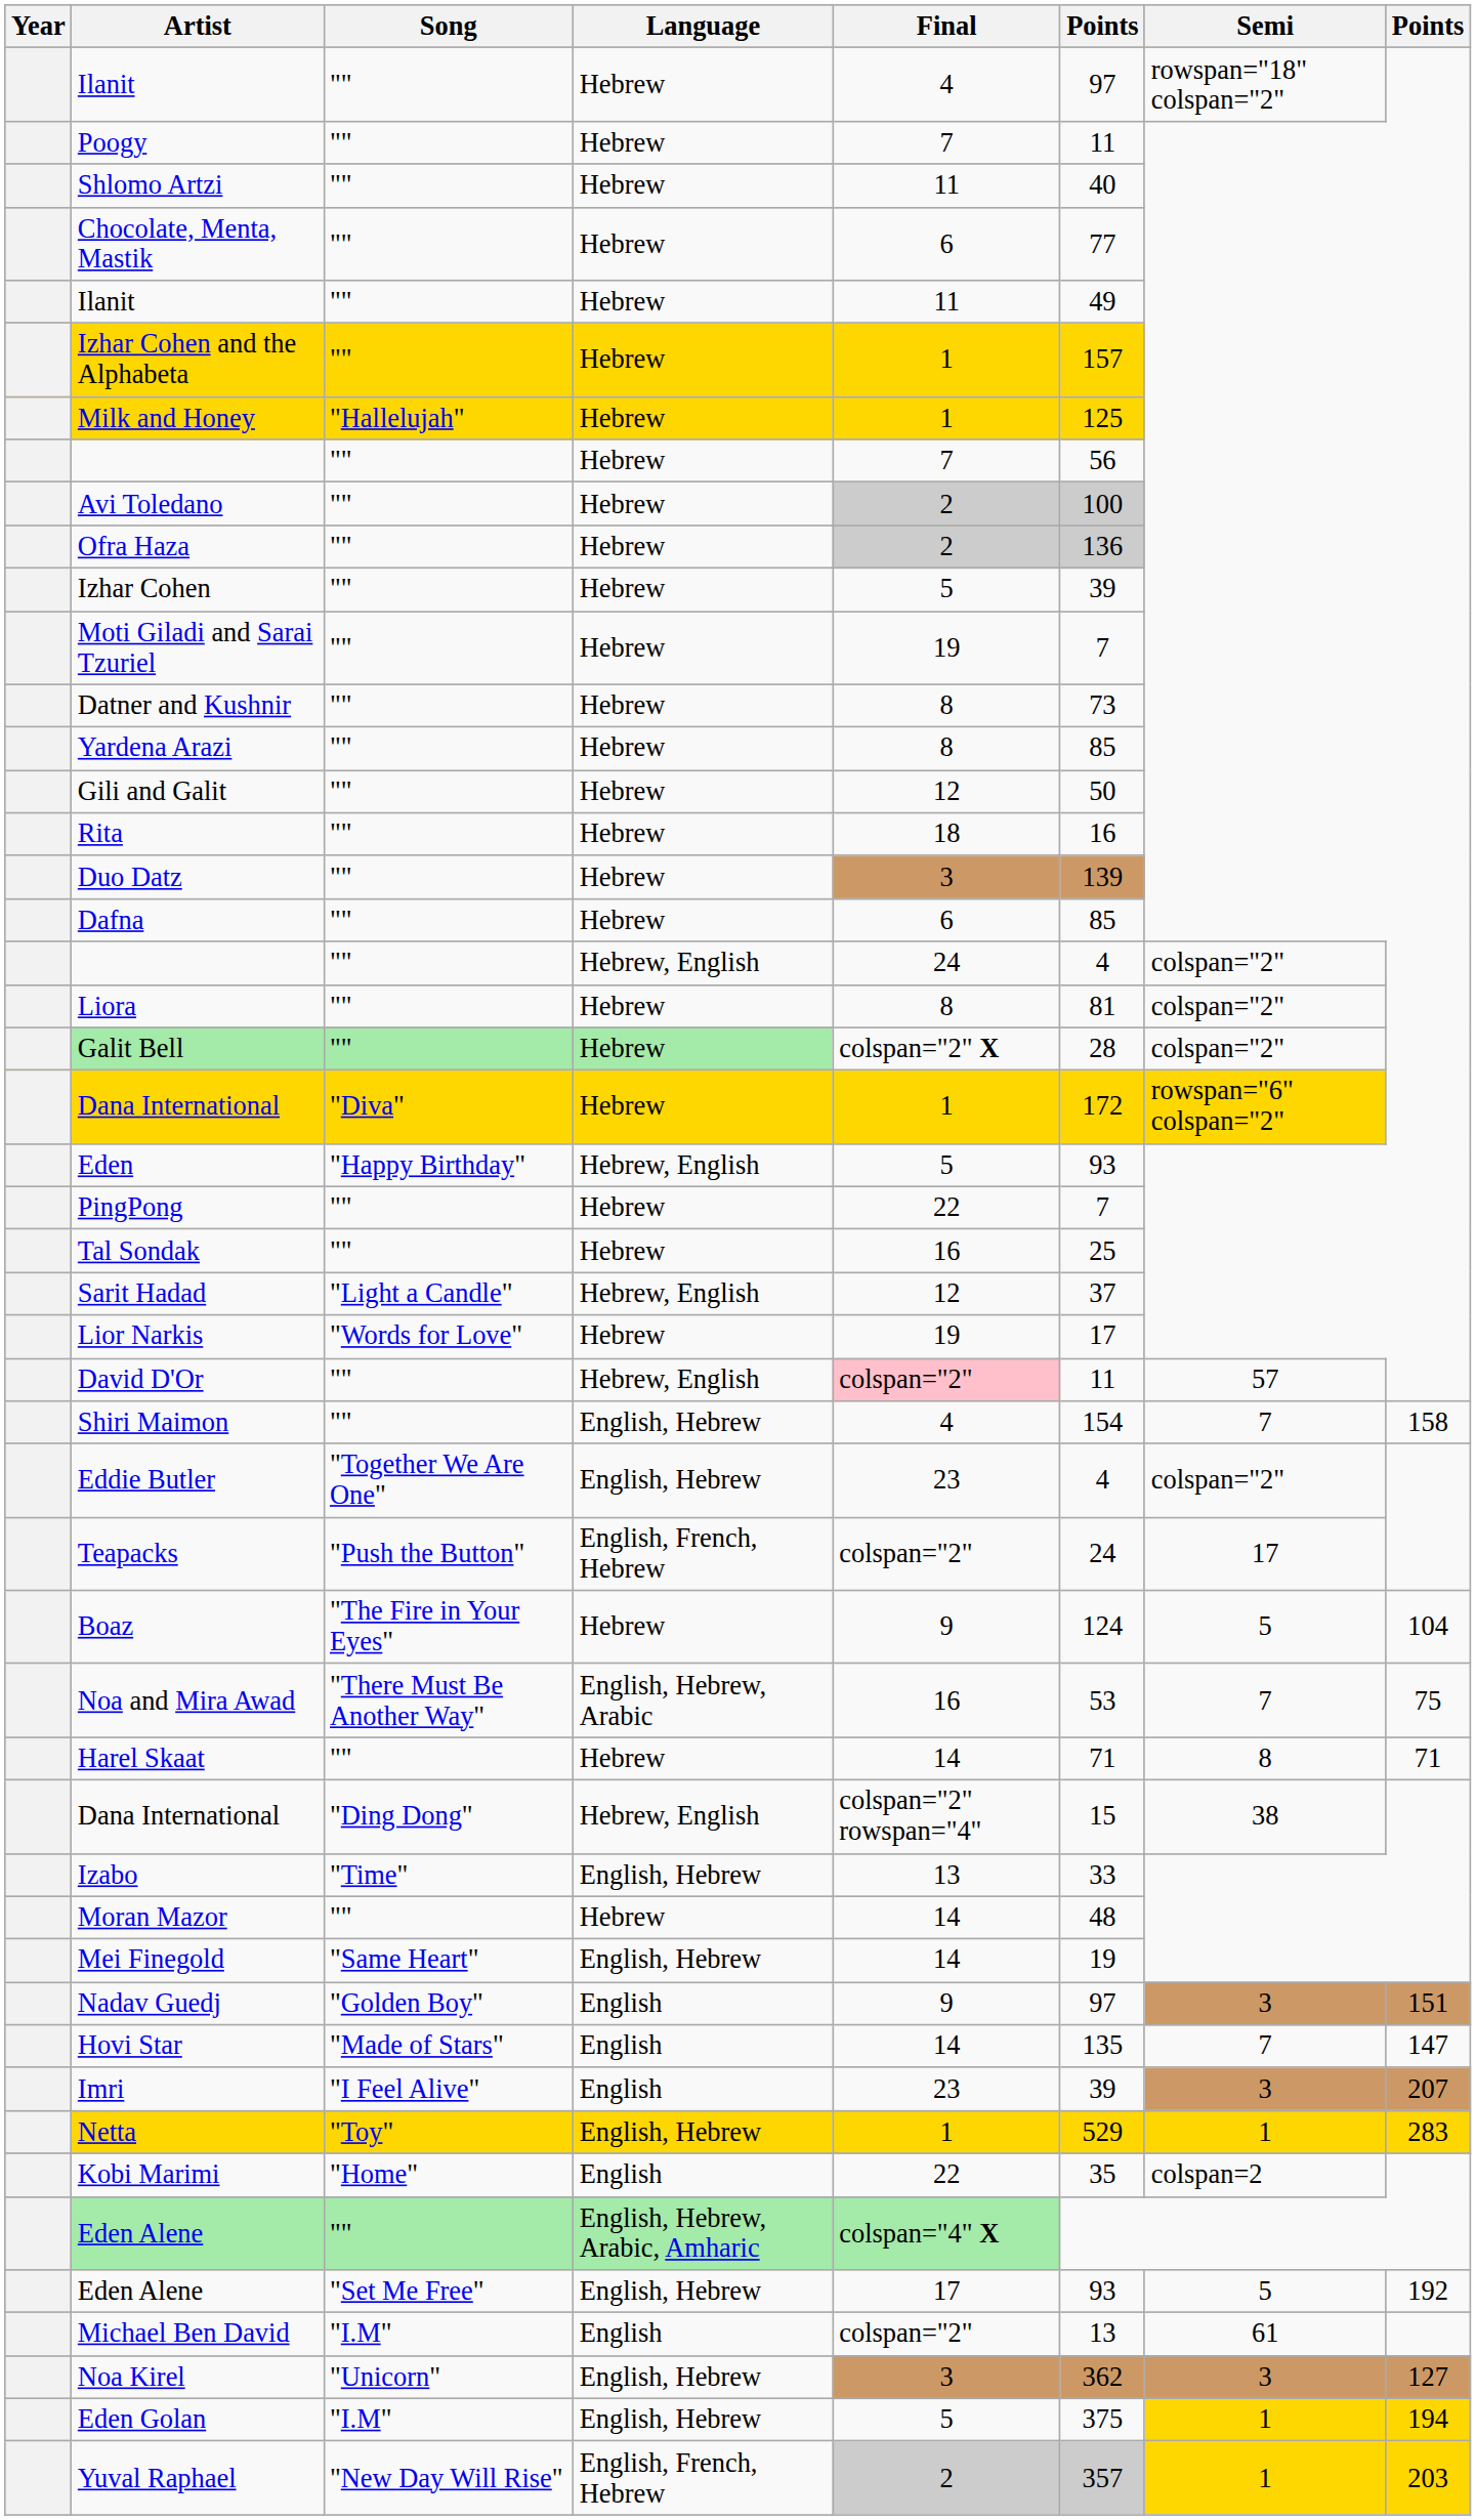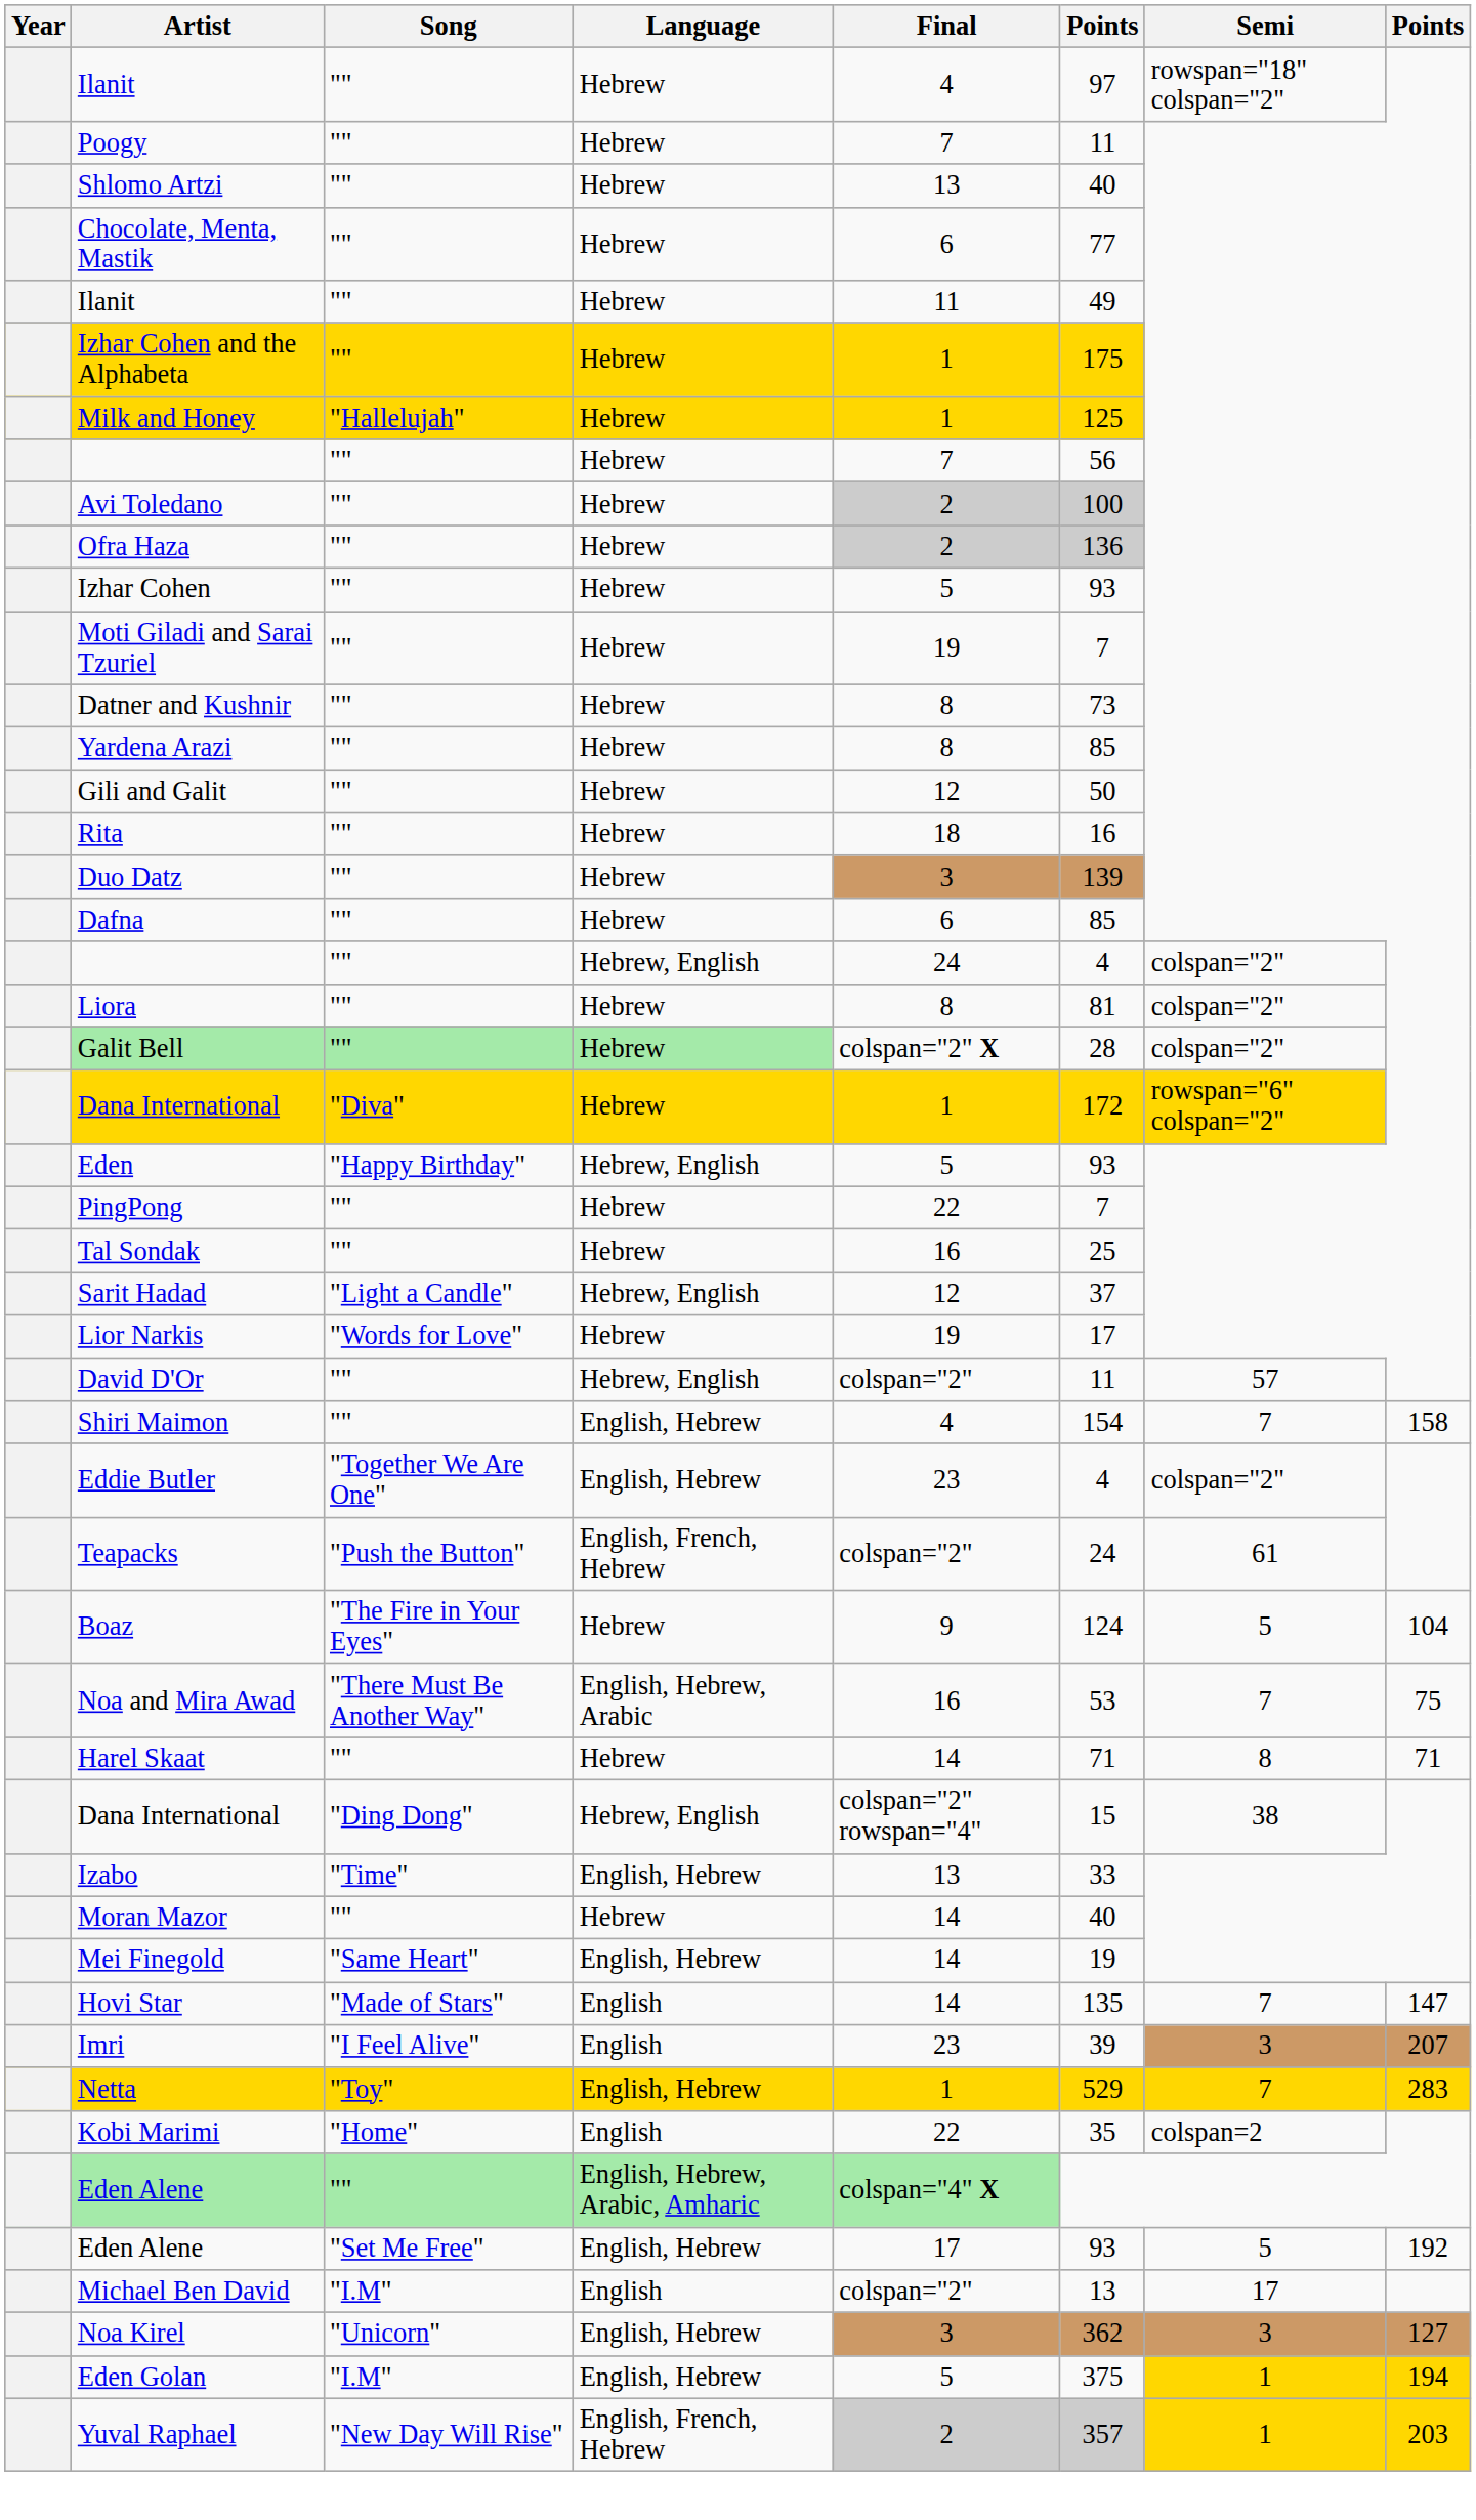Shlomo Artzi | Final: 11 -> 13
Izhar Cohen and the Alphabeta | column 6: 157 -> 175
Izhar Cohen | column 6: 39 -> 93
David D'Or | Final: pink background -> no background
Teapacks | Semi: 17 -> 61
Moran Mazor | column 6: 48 -> 40
- row: Nadav Guedj | "Golden Boy" | English | 9 | 97 | 3 | 151
Netta | Semi: 1 -> 7
Michael Ben David | Semi: 61 -> 17
